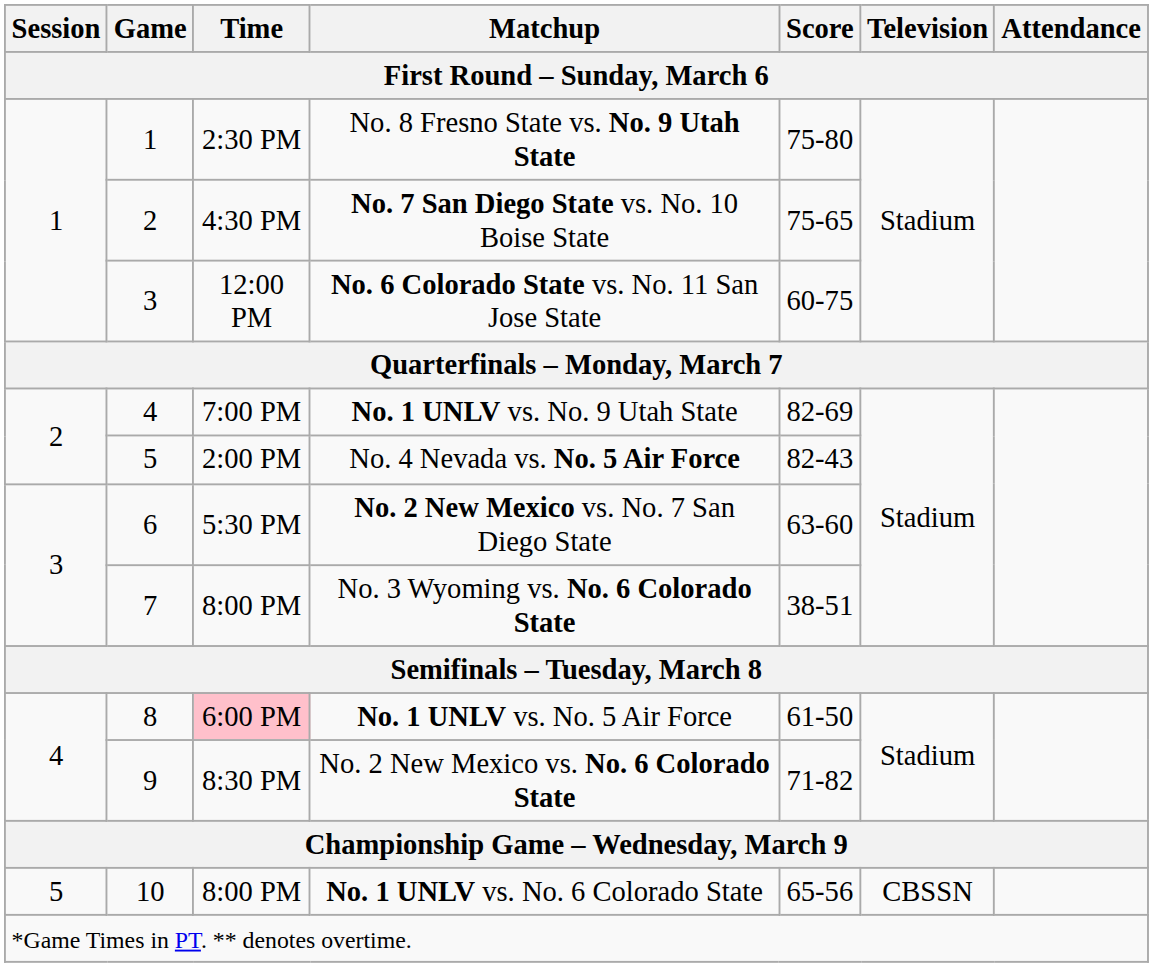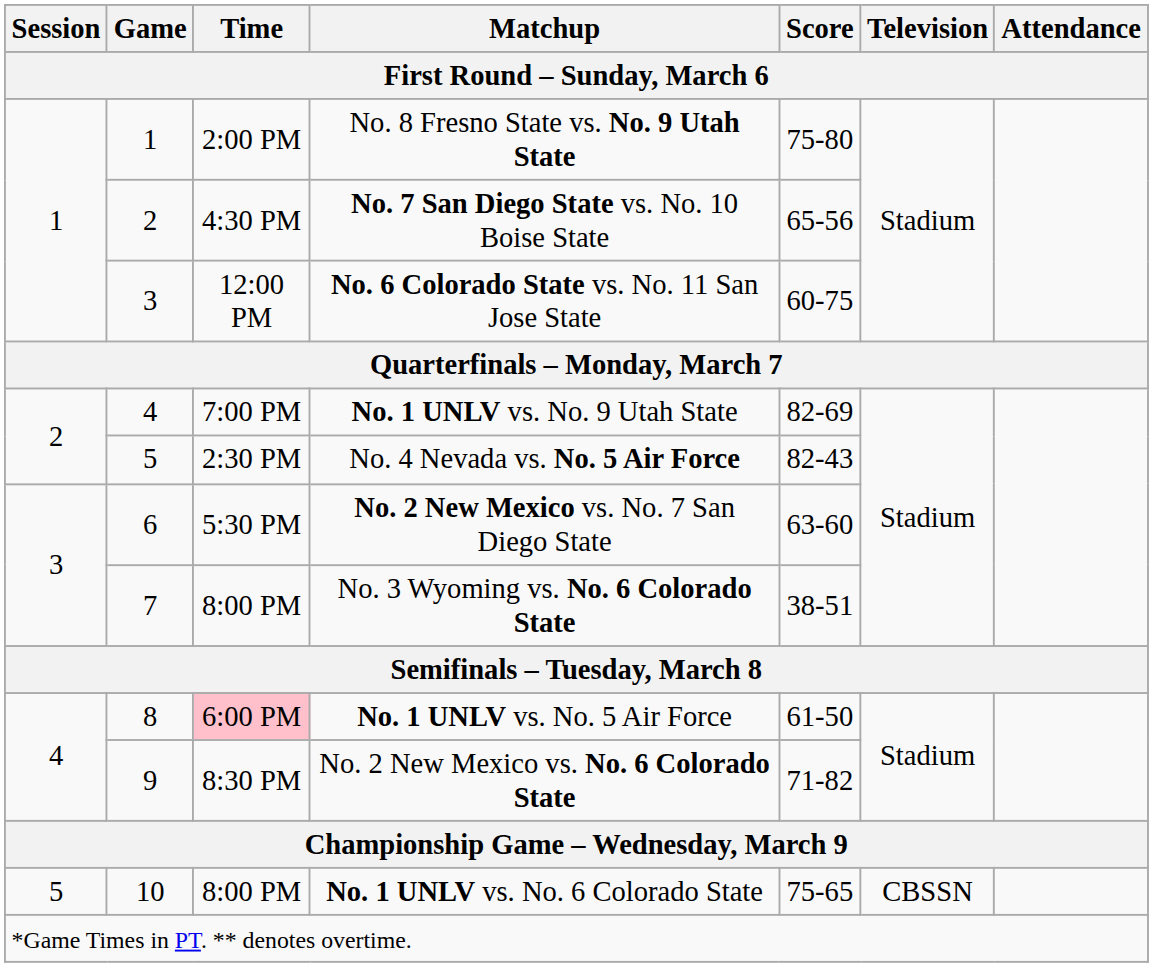No. 8 Fresno State vs. No. 9 Utah State | Time: 2:30 PM -> 2:00 PM
No. 7 San Diego State vs. No. 10 Boise State | Score: 75-65 -> 65-56
No. 4 Nevada vs. No. 5 Air Force | Time: 2:00 PM -> 2:30 PM
No. 1 UNLV vs. No. 6 Colorado State | Score: 65-56 -> 75-65
